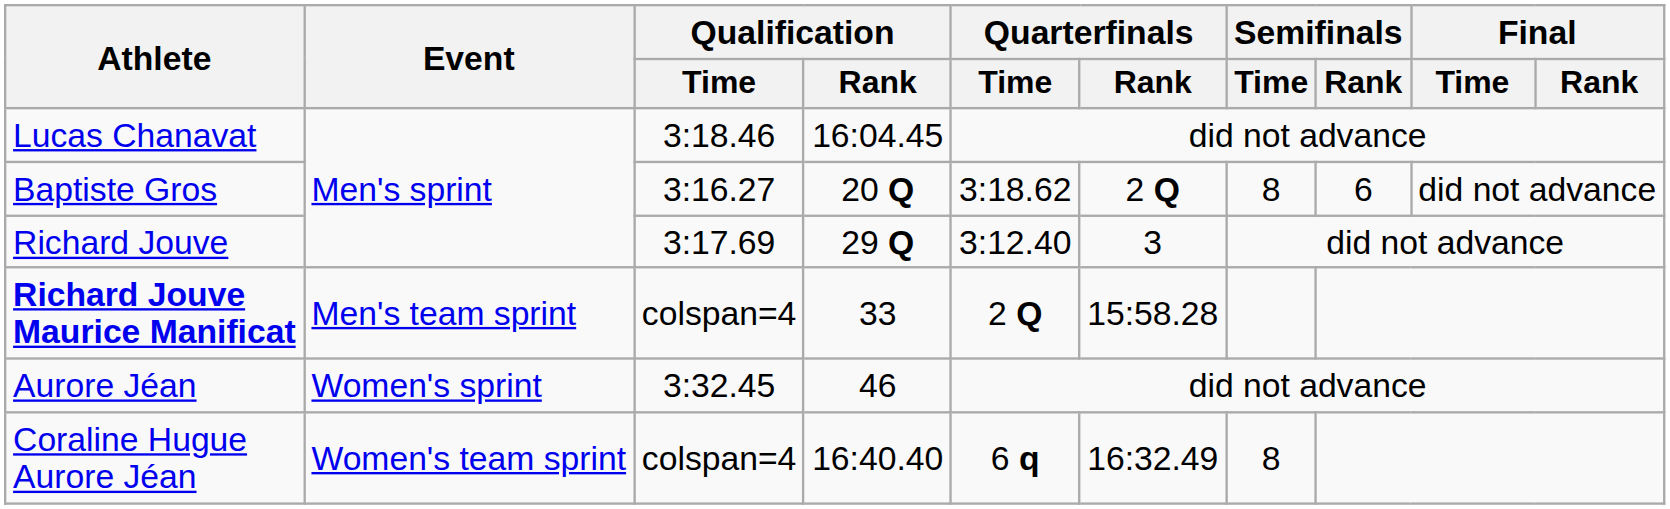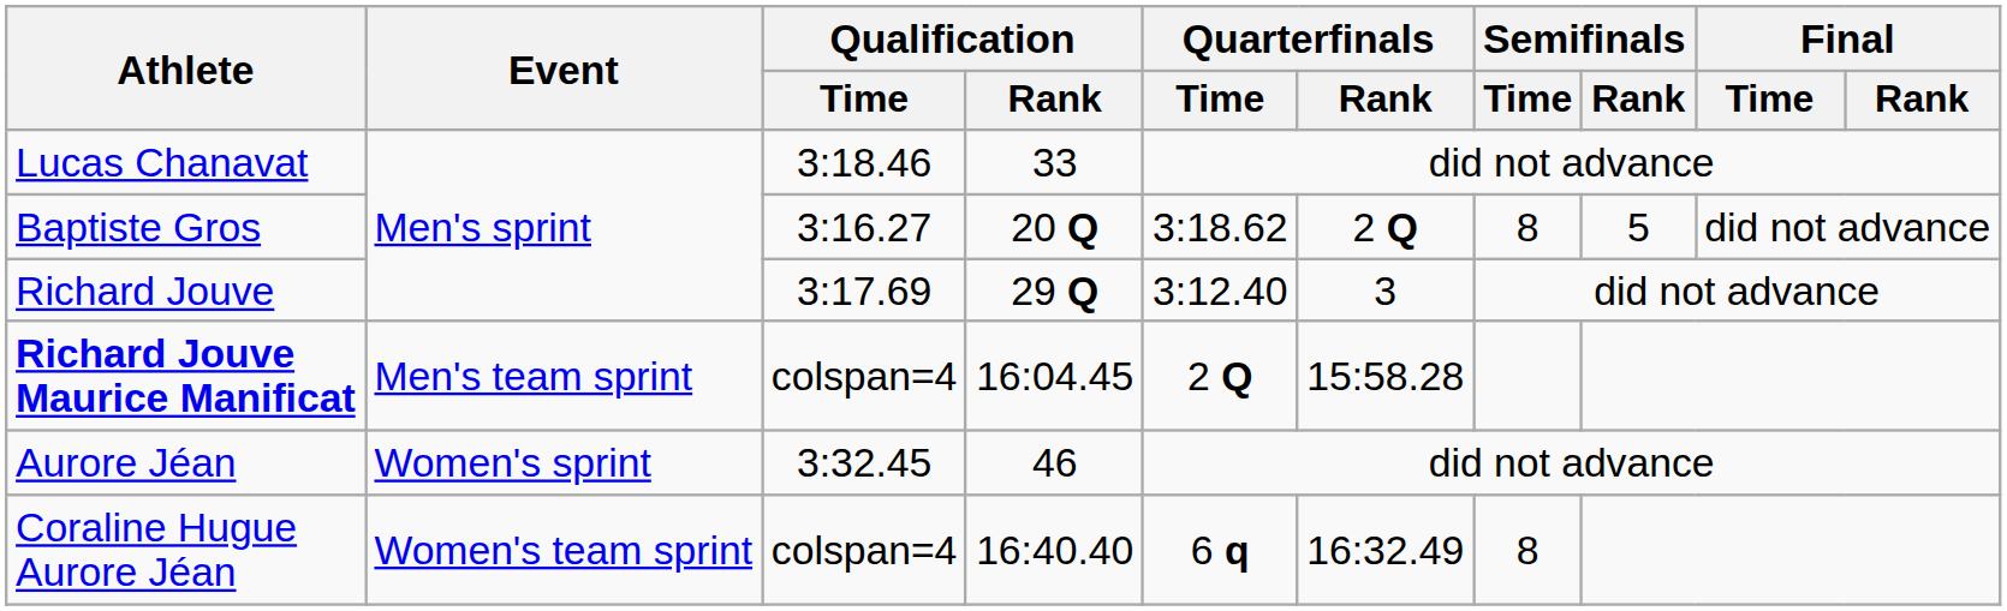Lucas Chanavat | Qualification / Rank: 16:04.45 -> 33
Baptiste Gros | Semifinals / Rank: 6 -> 5
Richard Jouve Maurice Manificat | Qualification / Rank: 33 -> 16:04.45
